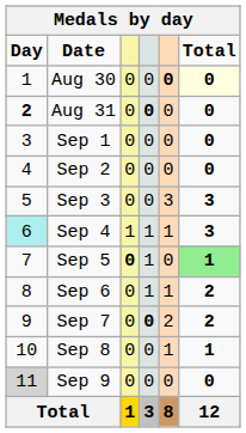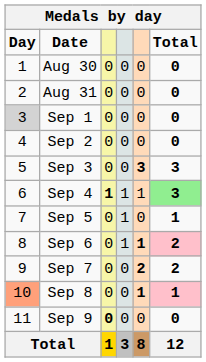Aug 30 | column 5: bold -> normal
Aug 30 | Total: lightyellow background -> no background
Aug 31 | Day: bold -> normal
Aug 31 | column 4: bold -> normal
Sep 1 | Day: no background -> lightgrey background
Sep 3 | column 5: normal -> bold
Sep 4 | Day: paleturquoise background -> no background
Sep 4 | column 3: normal -> bold
Sep 4 | Total: no background -> lightgreen background
Sep 5 | column 3: bold -> normal
Sep 5 | Total: lightgreen background -> no background
Sep 6 | column 5: normal -> bold
Sep 6 | Total: no background -> pink background
Sep 7 | column 4: bold -> normal
Sep 7 | column 5: normal -> bold
Sep 8 | Day: no background -> lightsalmon background
Sep 8 | column 5: normal -> bold
Sep 8 | Total: no background -> pink background
Sep 9 | Day: lightgrey background -> no background
Sep 9 | column 3: normal -> bold
